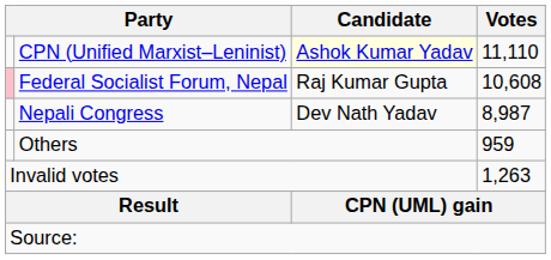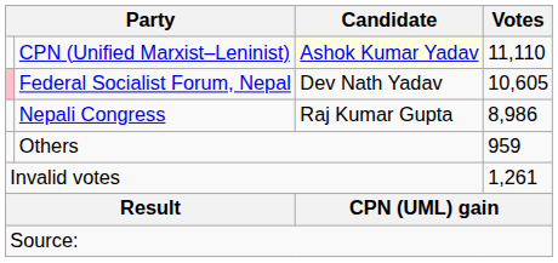Federal Socialist Forum, Nepal | Candidate: Raj Kumar Gupta -> Dev Nath Yadav
Federal Socialist Forum, Nepal | Votes: 10,608 -> 10,605
Nepali Congress | Candidate: Dev Nath Yadav -> Raj Kumar Gupta
Nepali Congress | Votes: 8,987 -> 8,986
Invalid votes | Votes: 1,263 -> 1,261
